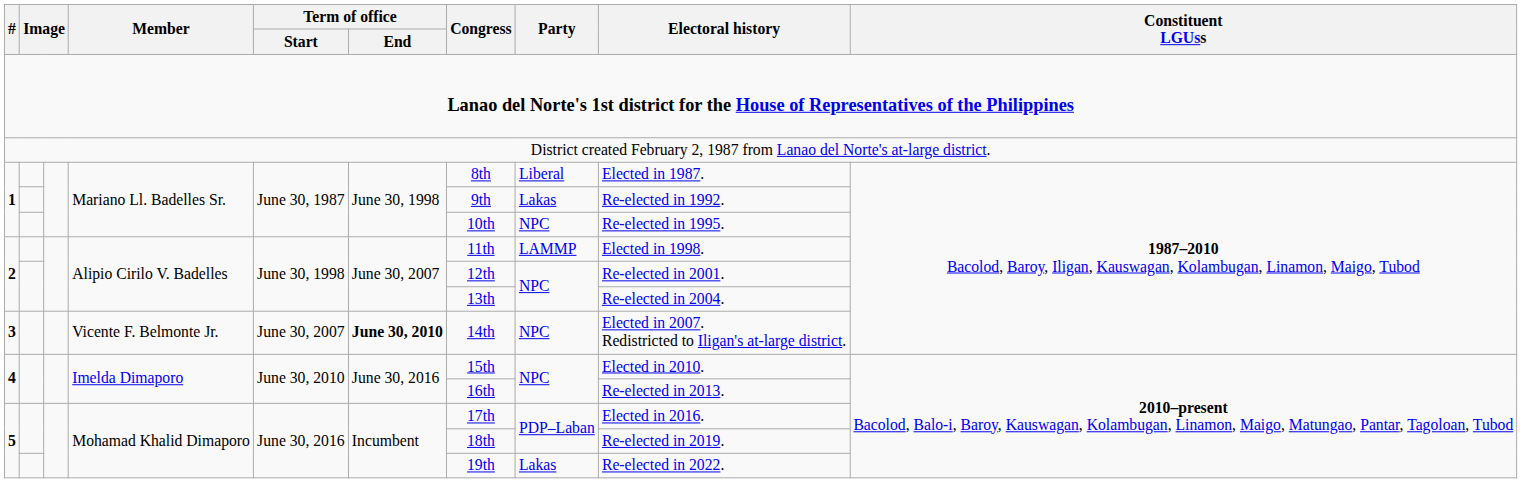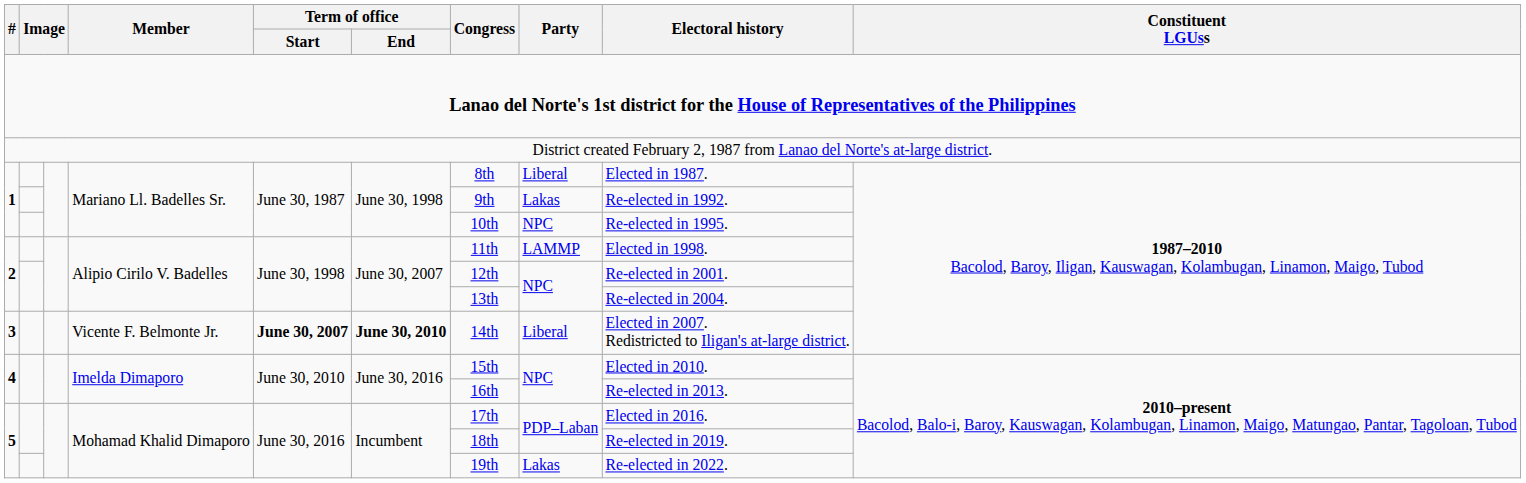3 | Term of office / Start: normal -> bold
3 | Party: NPC -> Liberal
